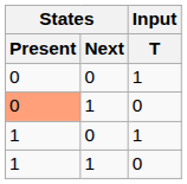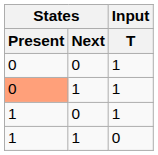row 4 | Input / T: 0 -> 1
